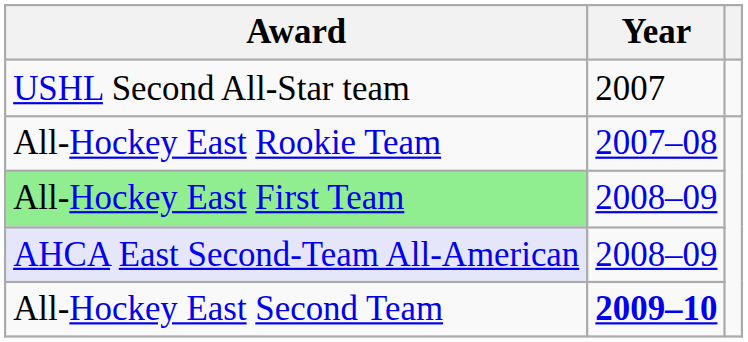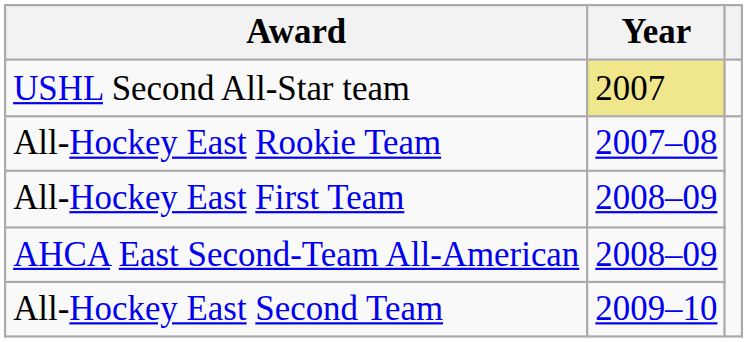row 2 | Year: no background -> khaki background
row 4 | Award: lightgreen background -> no background
row 5 | Award: lavender background -> no background
row 6 | Year: bold -> normal
